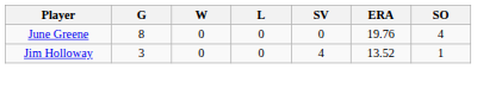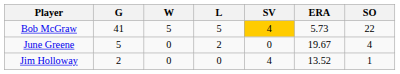+ row: Bob McGraw | 41 | 5 | 5 | 4 | 5.73 | 22
June Greene | G: 8 -> 5
June Greene | L: 0 -> 2
June Greene | ERA: 19.76 -> 19.67
Jim Holloway | G: 3 -> 2
